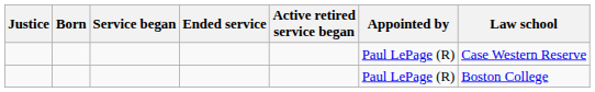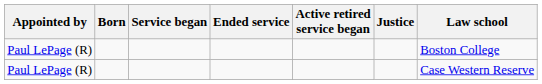columns swapped: Justice <-> Appointed by
row 2 | Law school: Case Western Reserve -> Boston College
row 3 | Law school: Boston College -> Case Western Reserve
